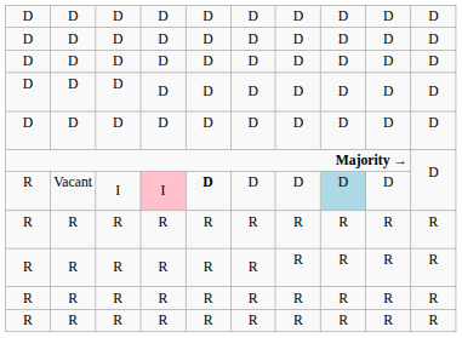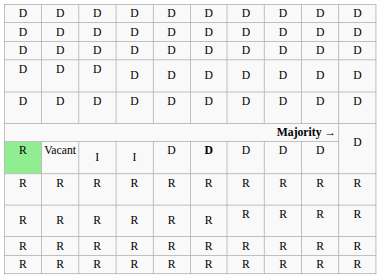Vacant | column 1: no background -> lightgreen background
Vacant | column 4: pink background -> no background
Vacant | column 5: bold -> normal
Vacant | column 6: normal -> bold
Vacant | column 8: lightblue background -> no background
